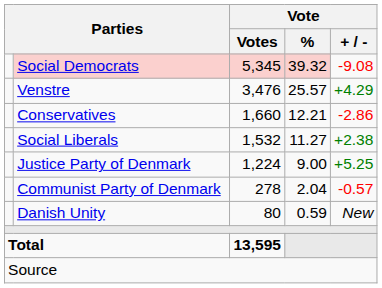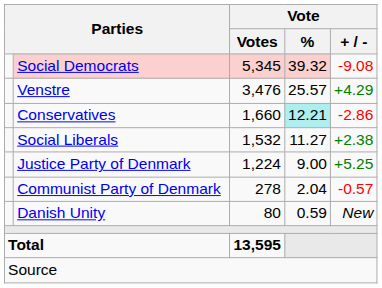Conservatives | Vote / %: no background -> paleturquoise background
